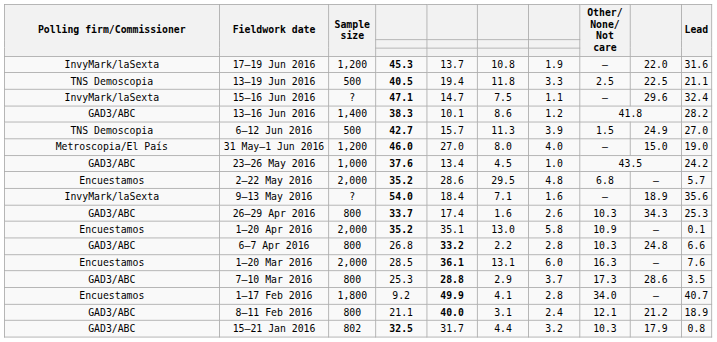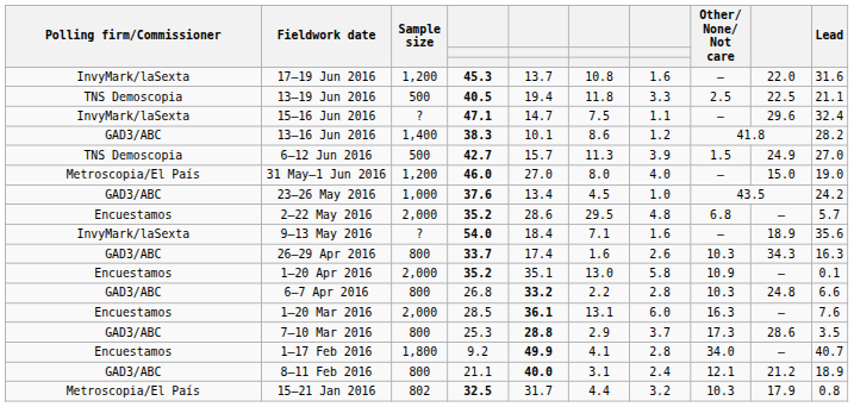17–19 Jun 2016 | column 7: 1.9 -> 1.6
26–29 Apr 2016 | Lead: 25.3 -> 16.3
15–21 Jan 2016 | Polling firm/Commissioner: GAD3/ABC -> Metroscopia/El País
